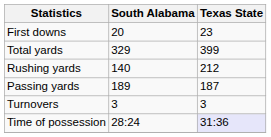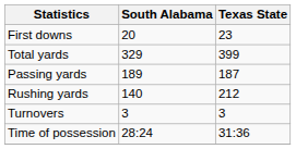rows swapped: Rushing yards <-> Passing yards
Time of possession | Texas State: lavender background -> no background
